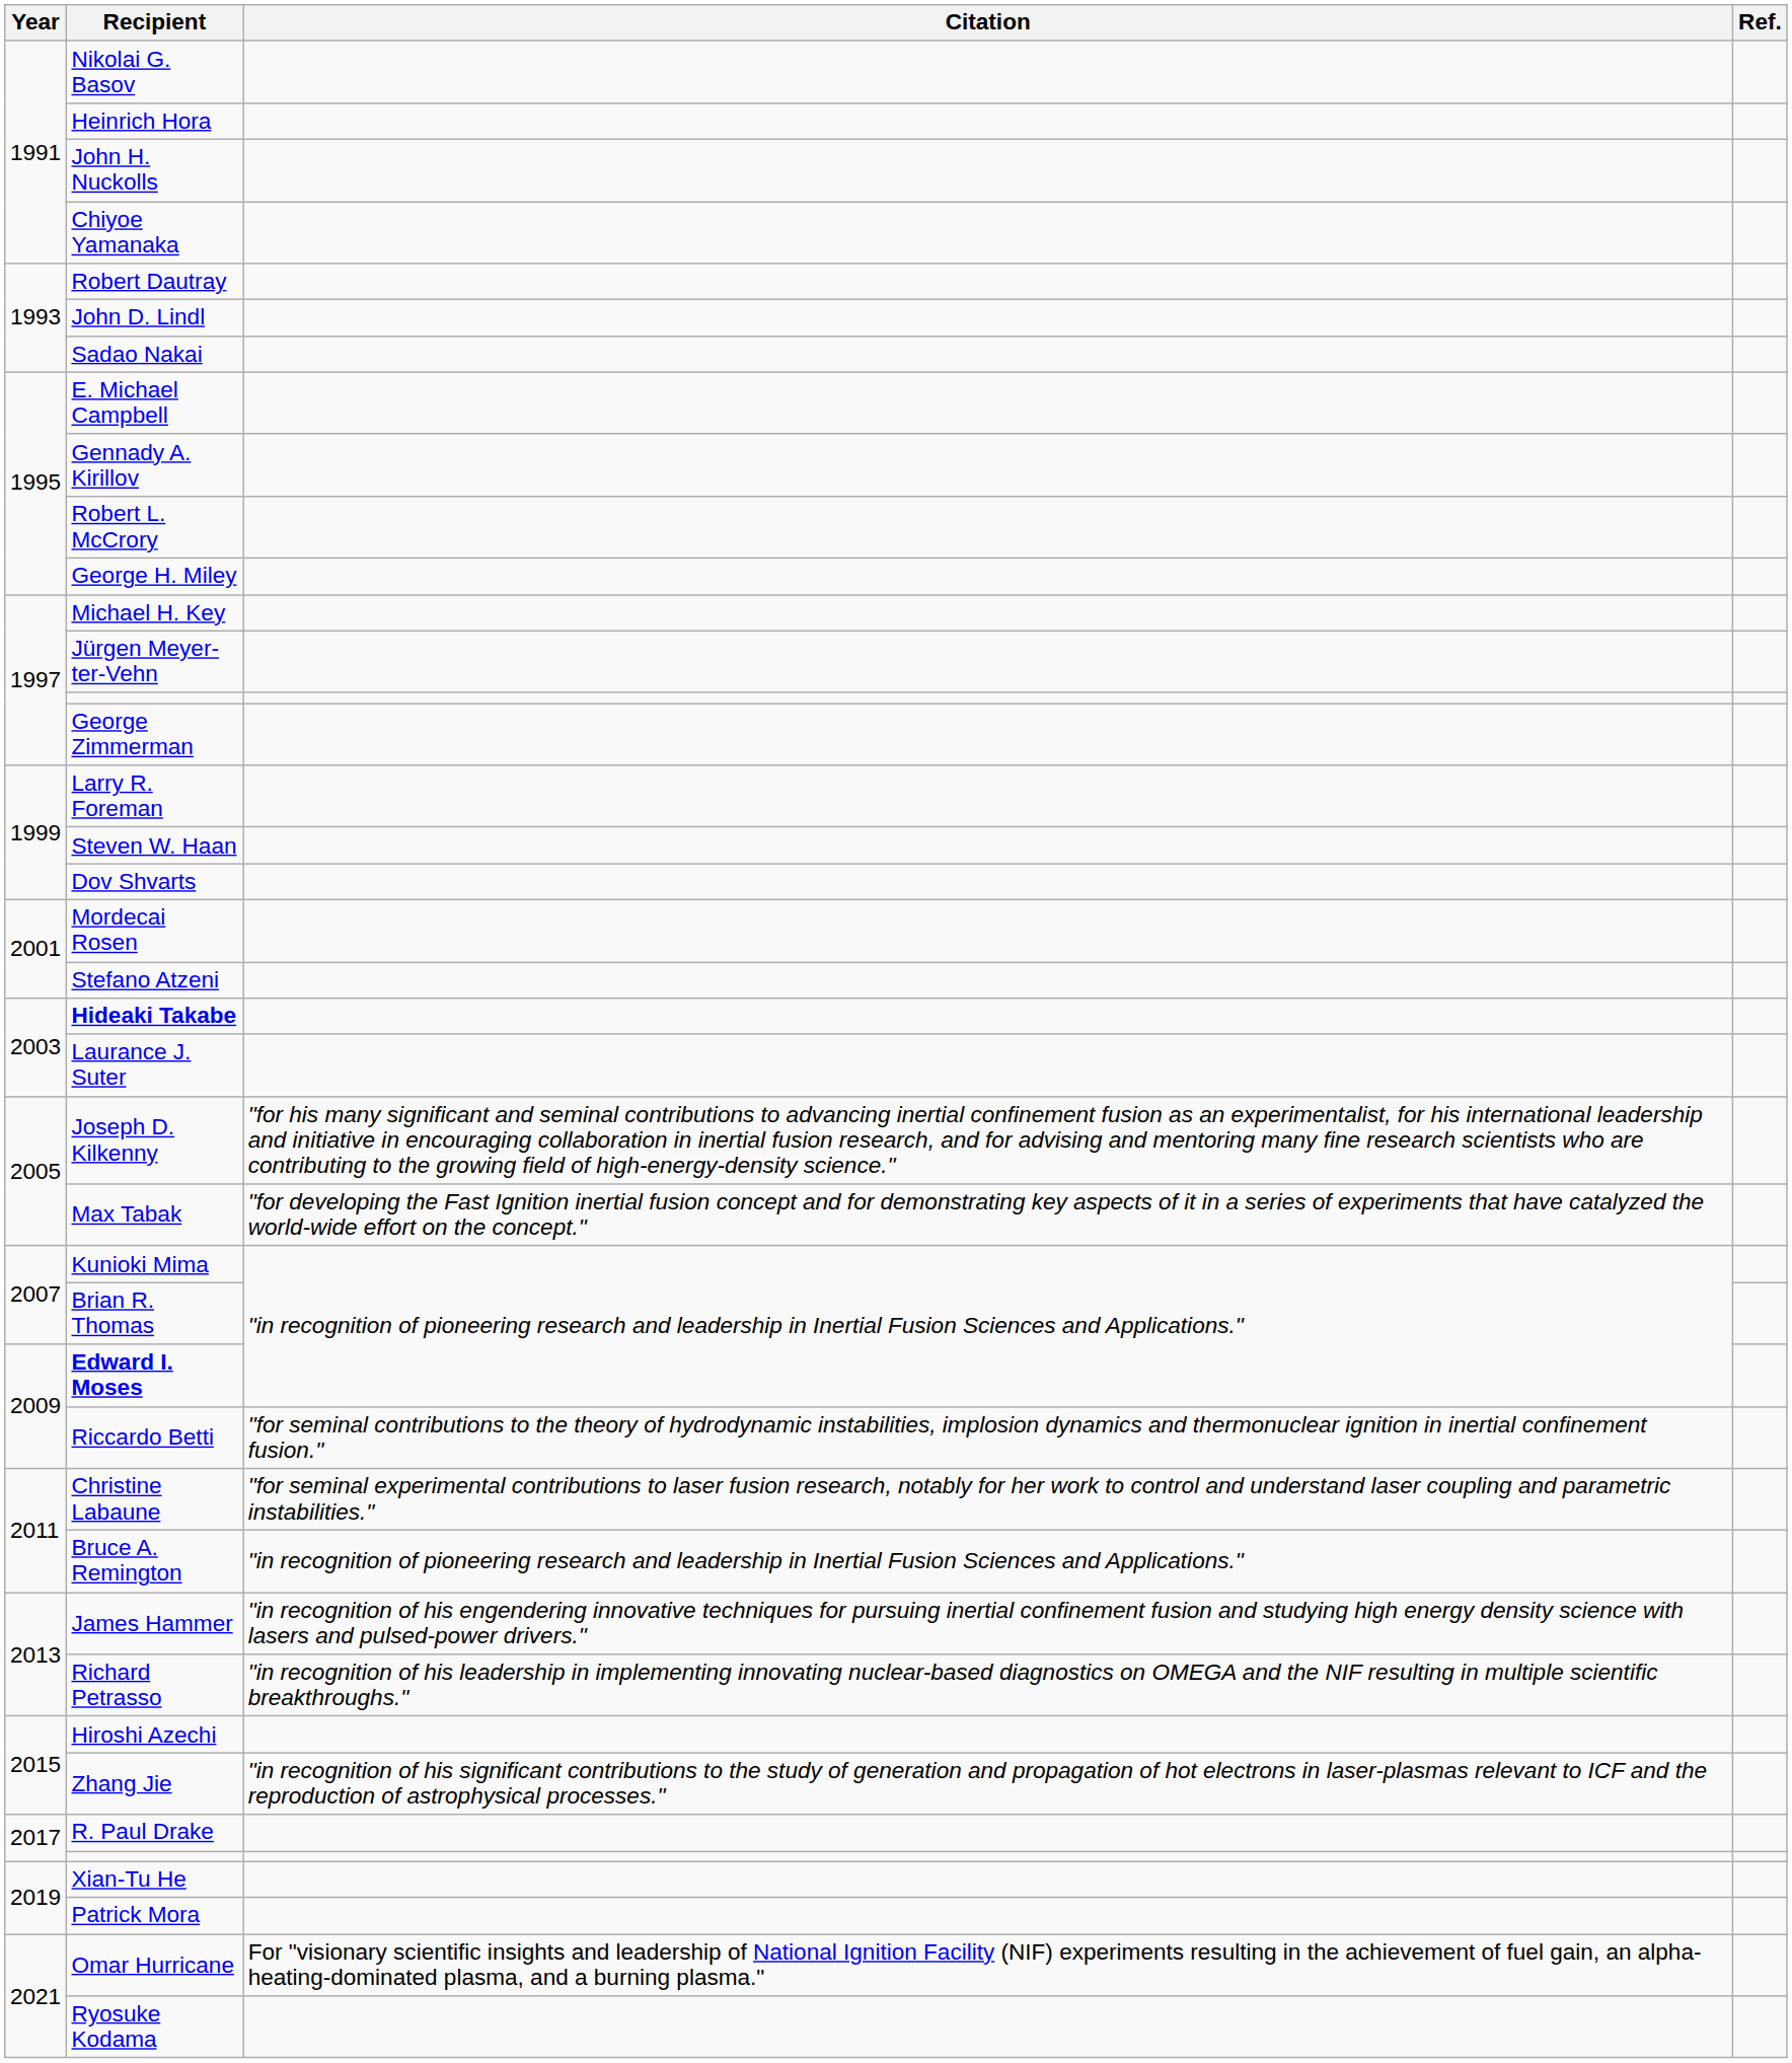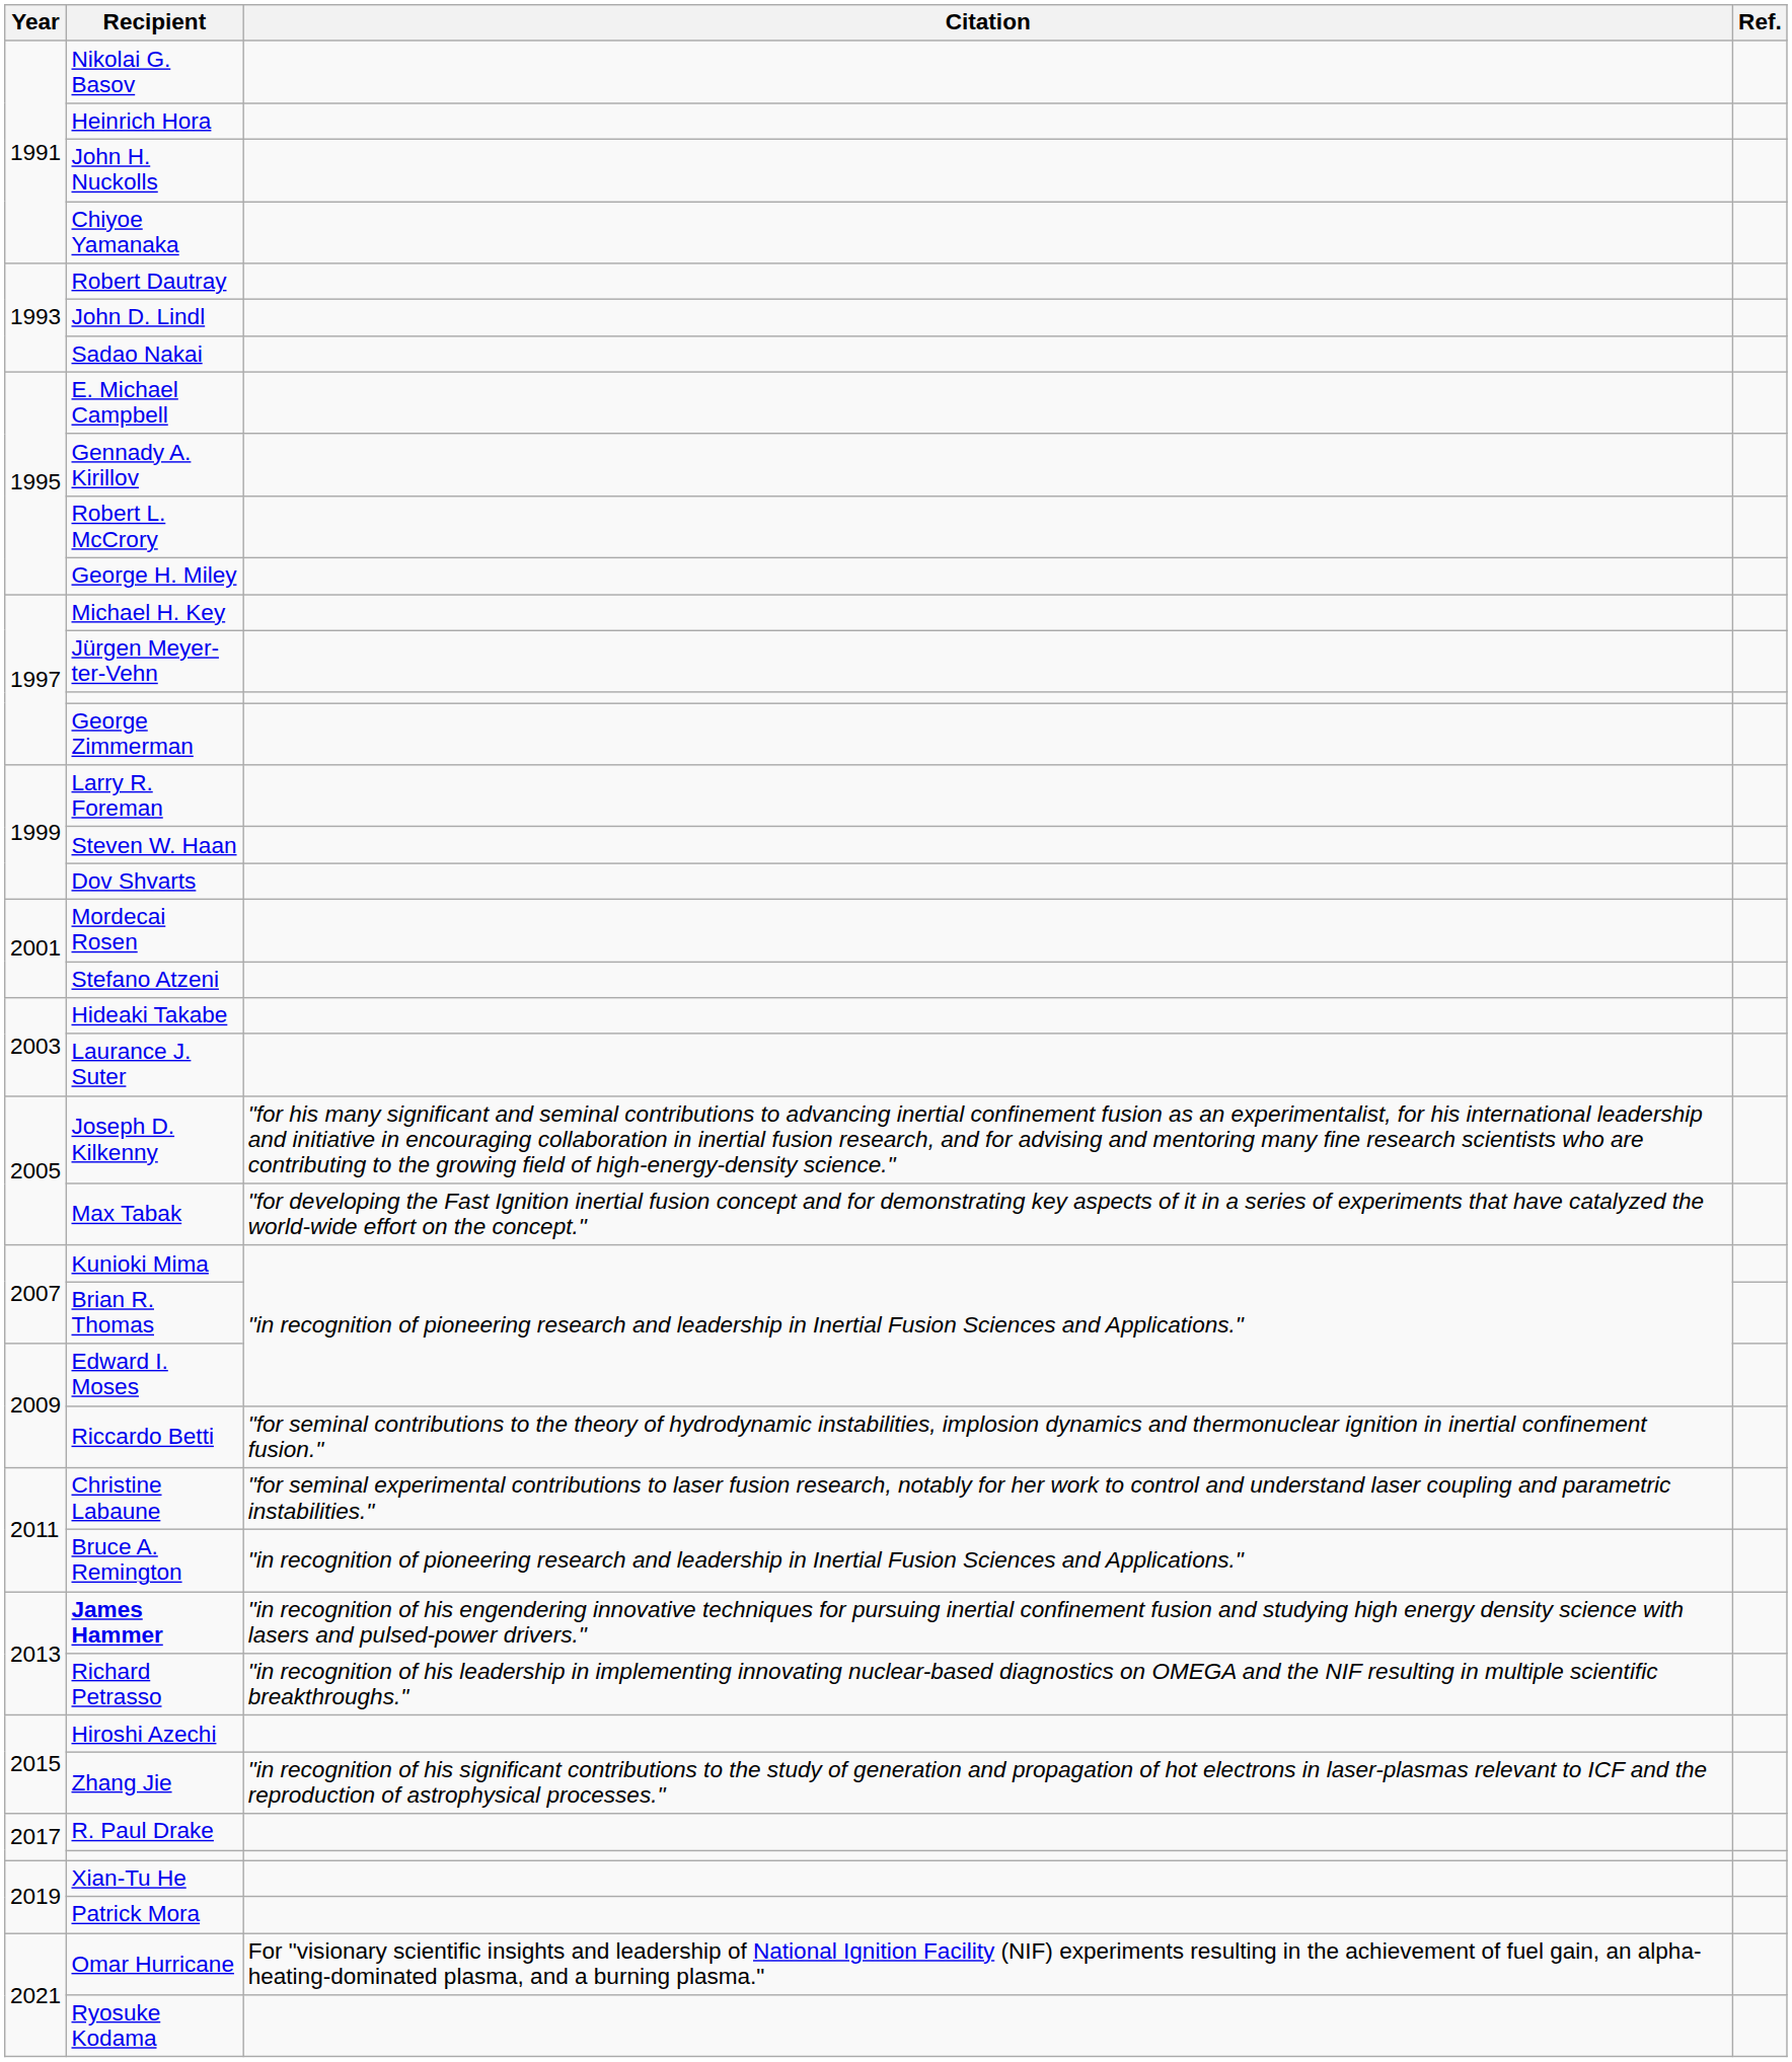Hideaki Takabe | Recipient: bold -> normal
Edward I. Moses | Recipient: bold -> normal
James Hammer | Recipient: normal -> bold
